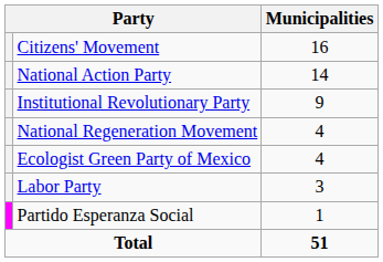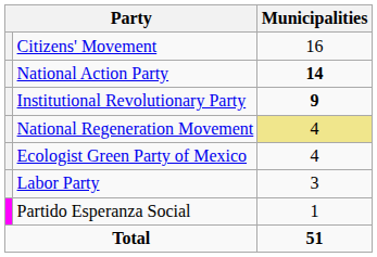National Action Party | Municipalities: normal -> bold
Institutional Revolutionary Party | Municipalities: normal -> bold
National Regeneration Movement | Municipalities: no background -> khaki background
